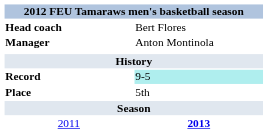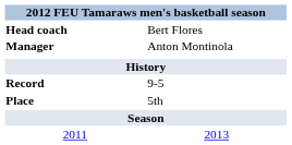Record | column 2: paleturquoise background -> no background
2011 | column 2: bold -> normal
